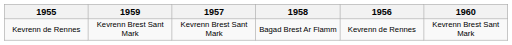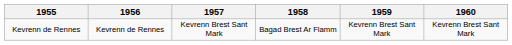columns swapped: 1956 <-> 1959
